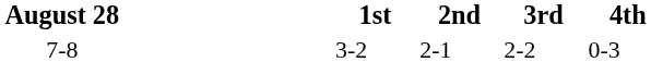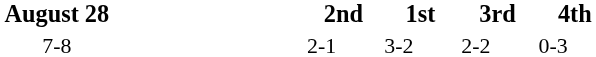columns swapped: 1st <-> 2nd
